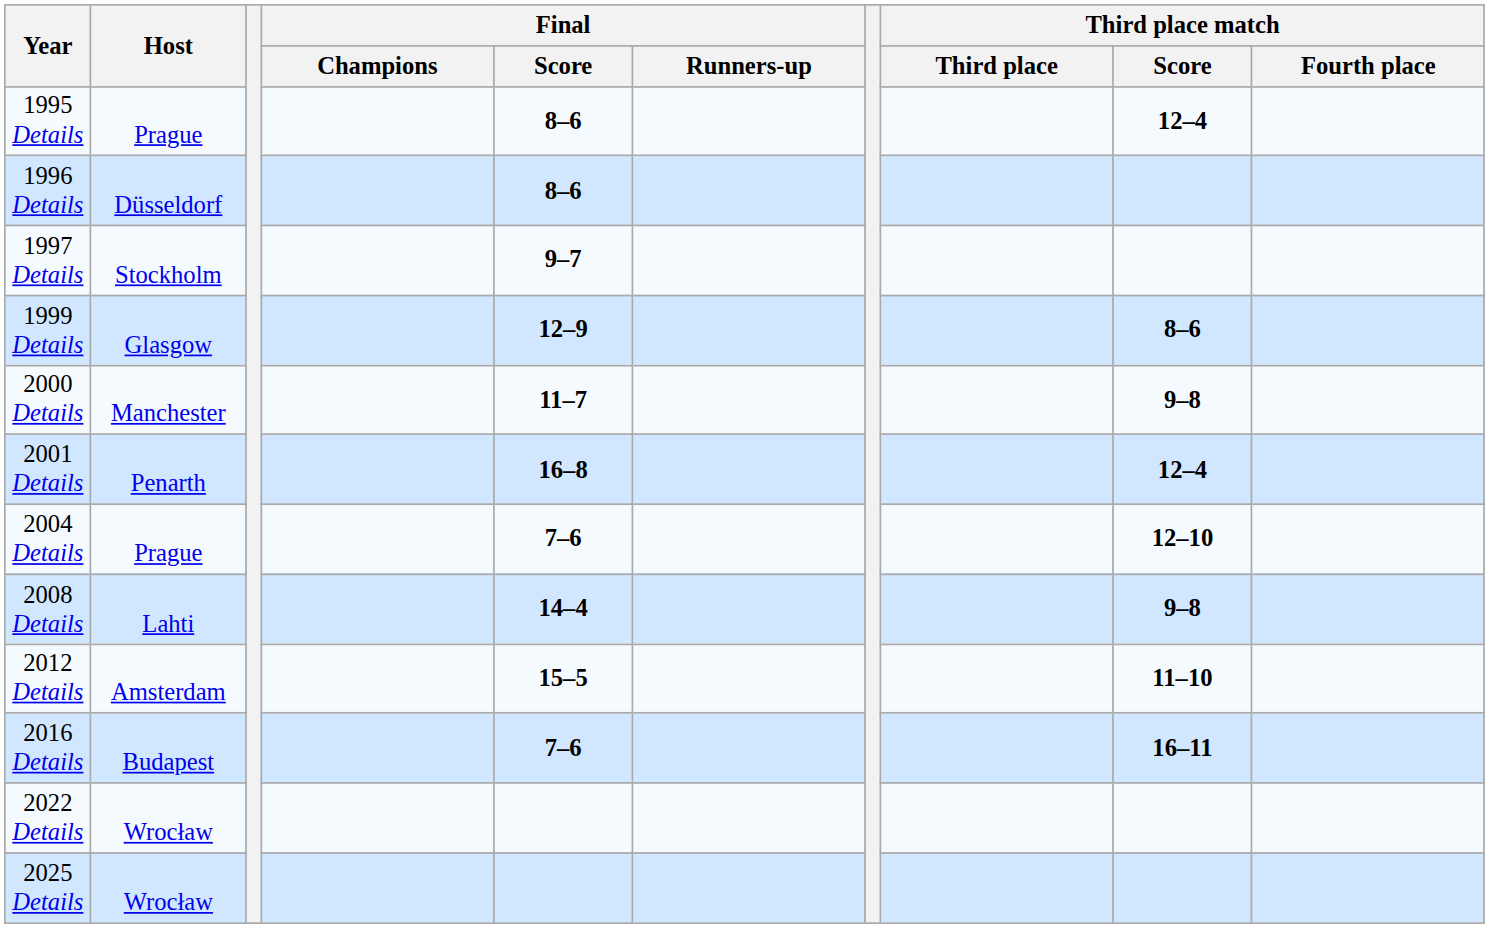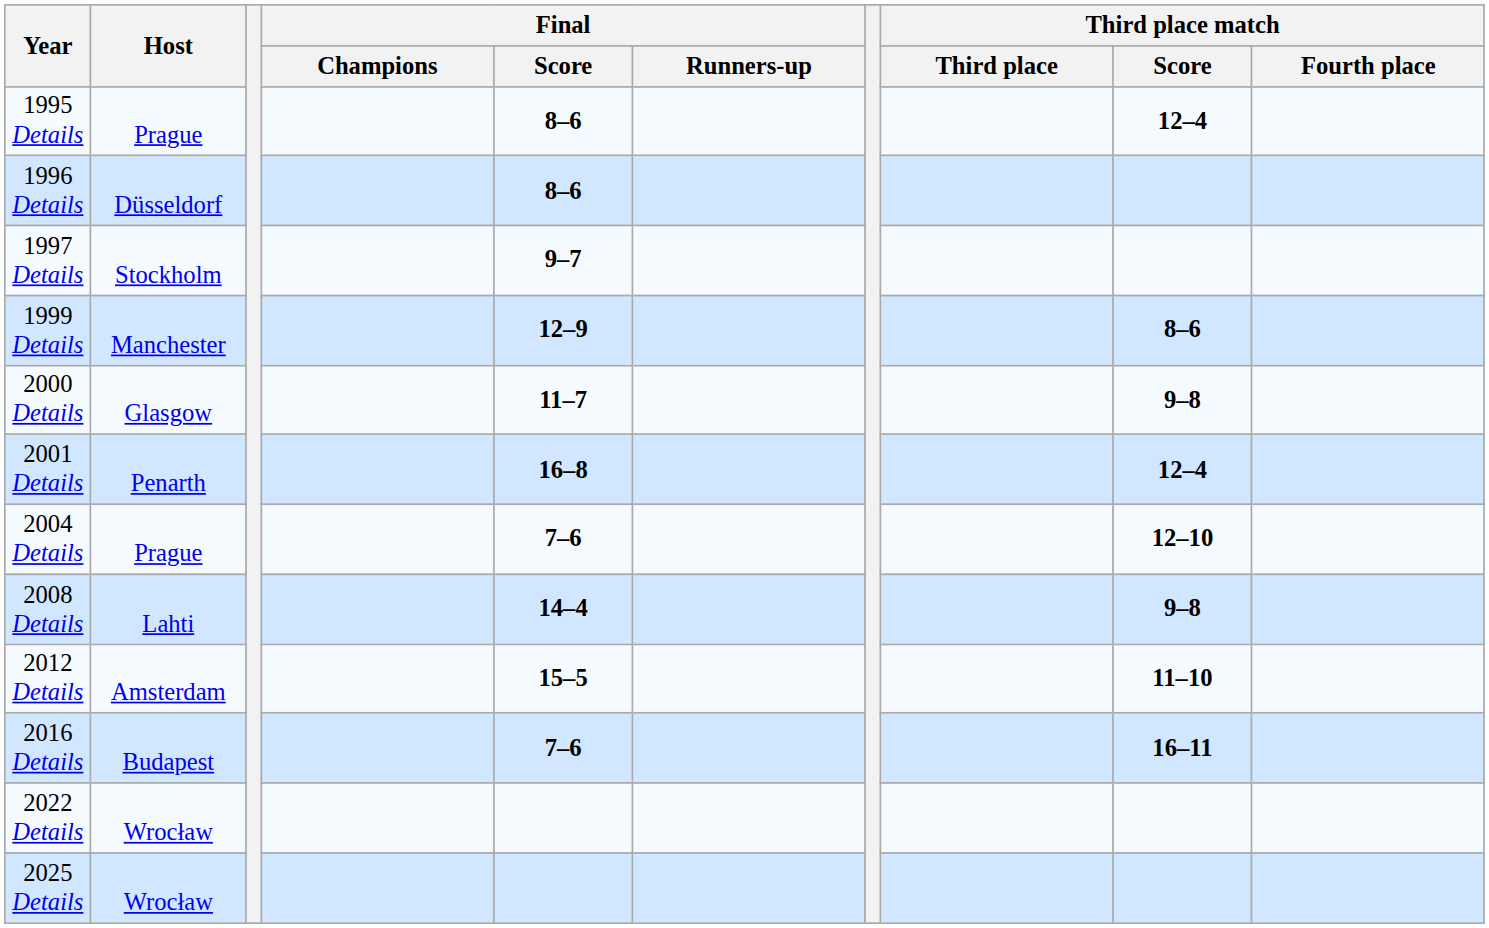1999 Details | Host: Glasgow -> Manchester
2000 Details | Host: Manchester -> Glasgow
